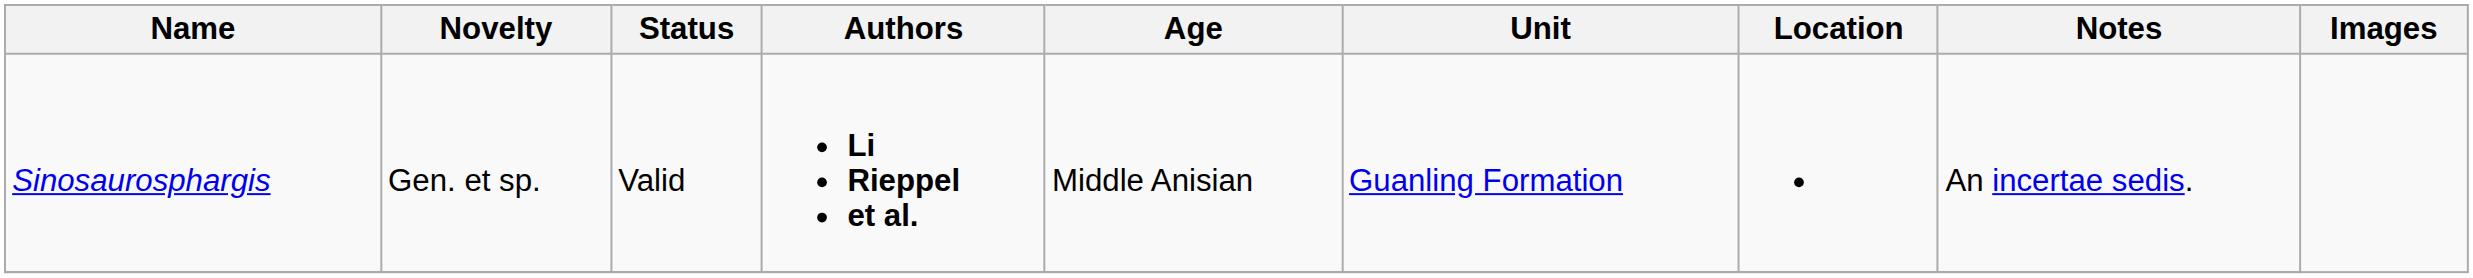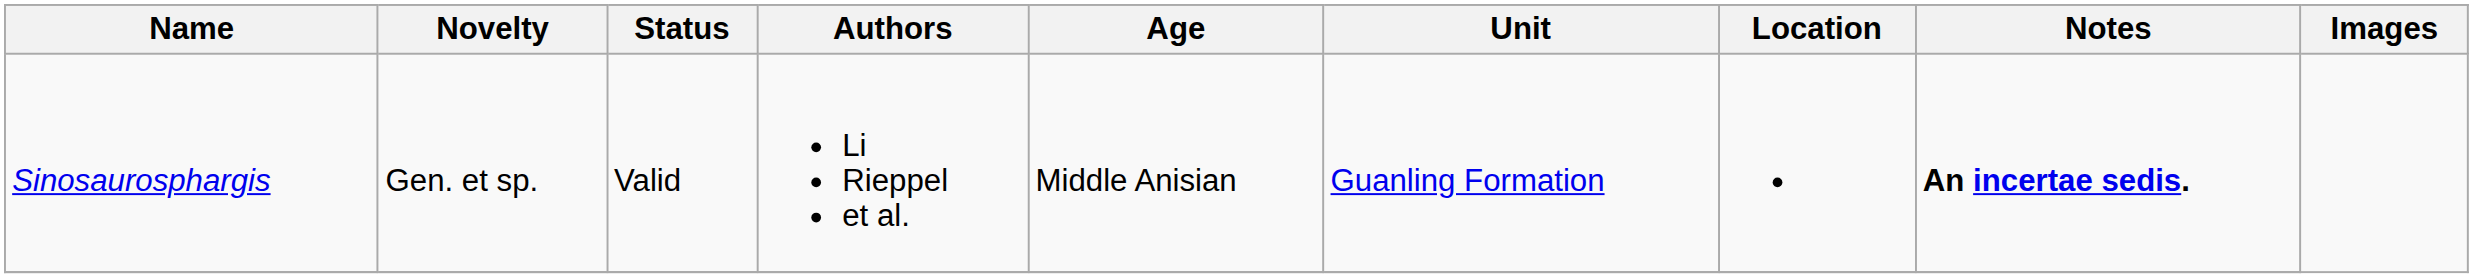Sinosaurosphargis | Authors: bold -> normal
Sinosaurosphargis | Notes: normal -> bold
